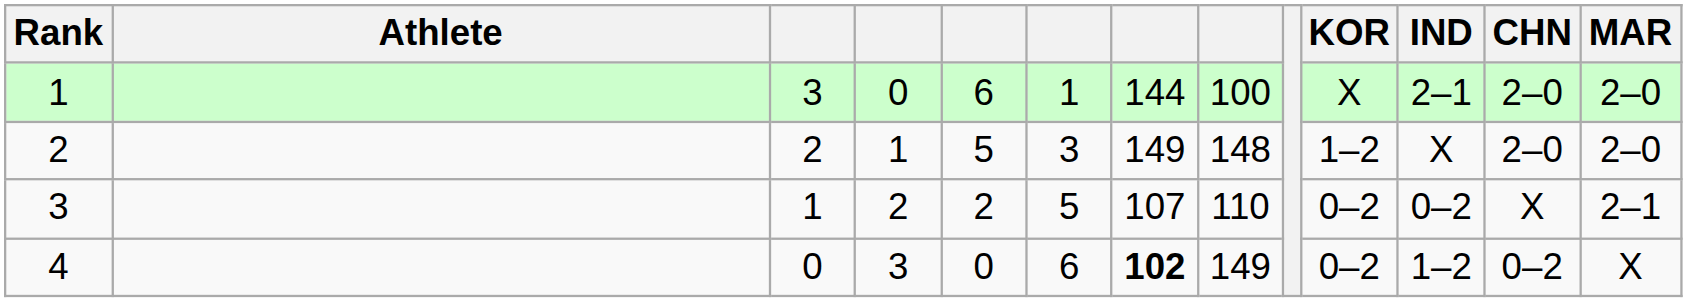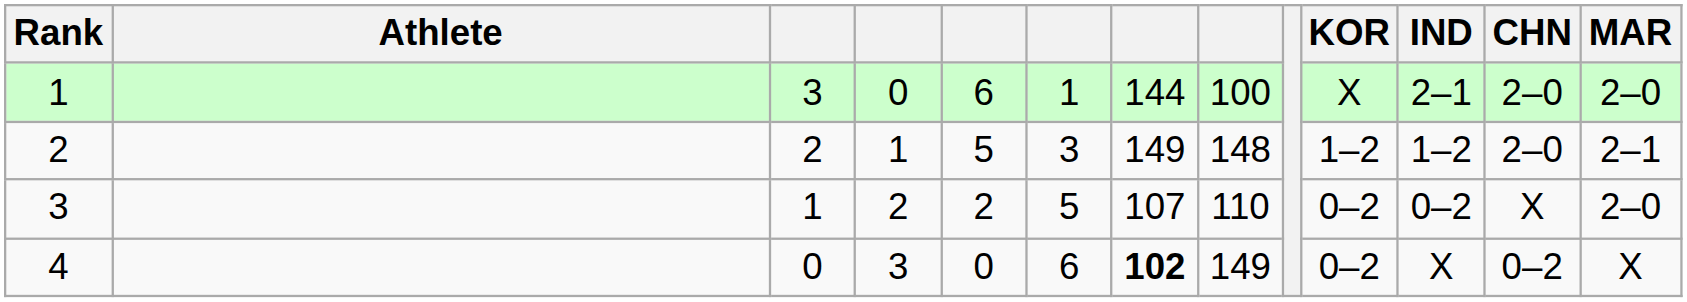row 3 | IND: X -> 1–2
row 3 | MAR: 2–0 -> 2–1
row 4 | MAR: 2–1 -> 2–0
row 5 | IND: 1–2 -> X
